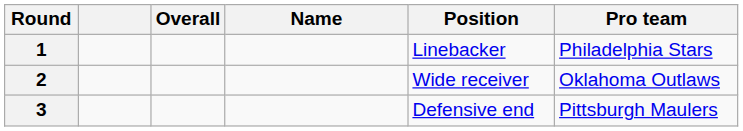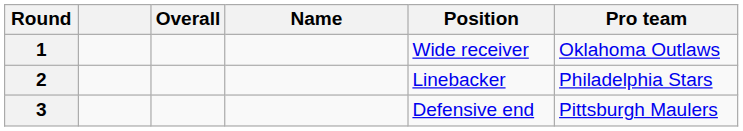1 | Position: Linebacker -> Wide receiver
1 | Pro team: Philadelphia Stars -> Oklahoma Outlaws
2 | Position: Wide receiver -> Linebacker
2 | Pro team: Oklahoma Outlaws -> Philadelphia Stars
